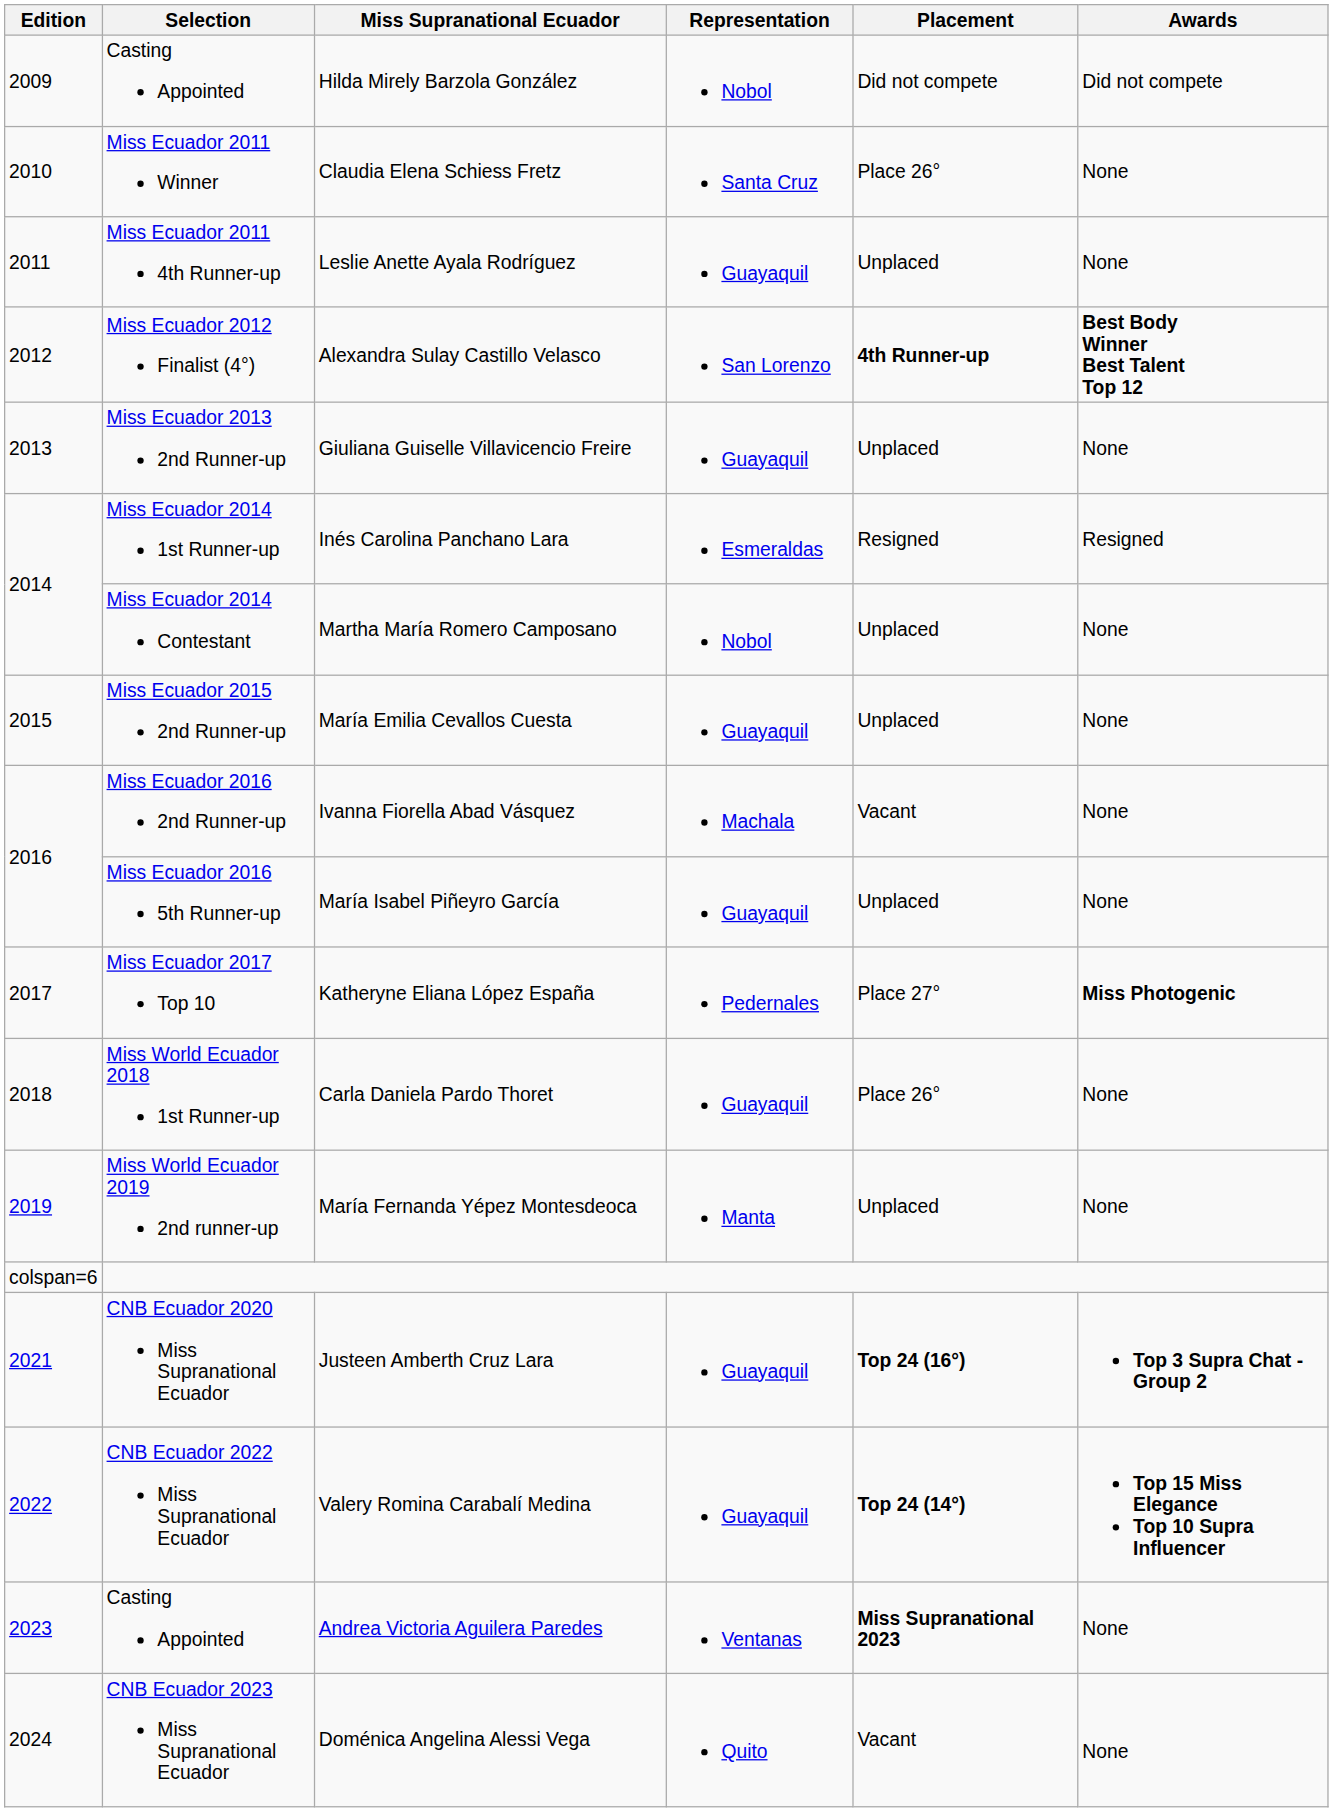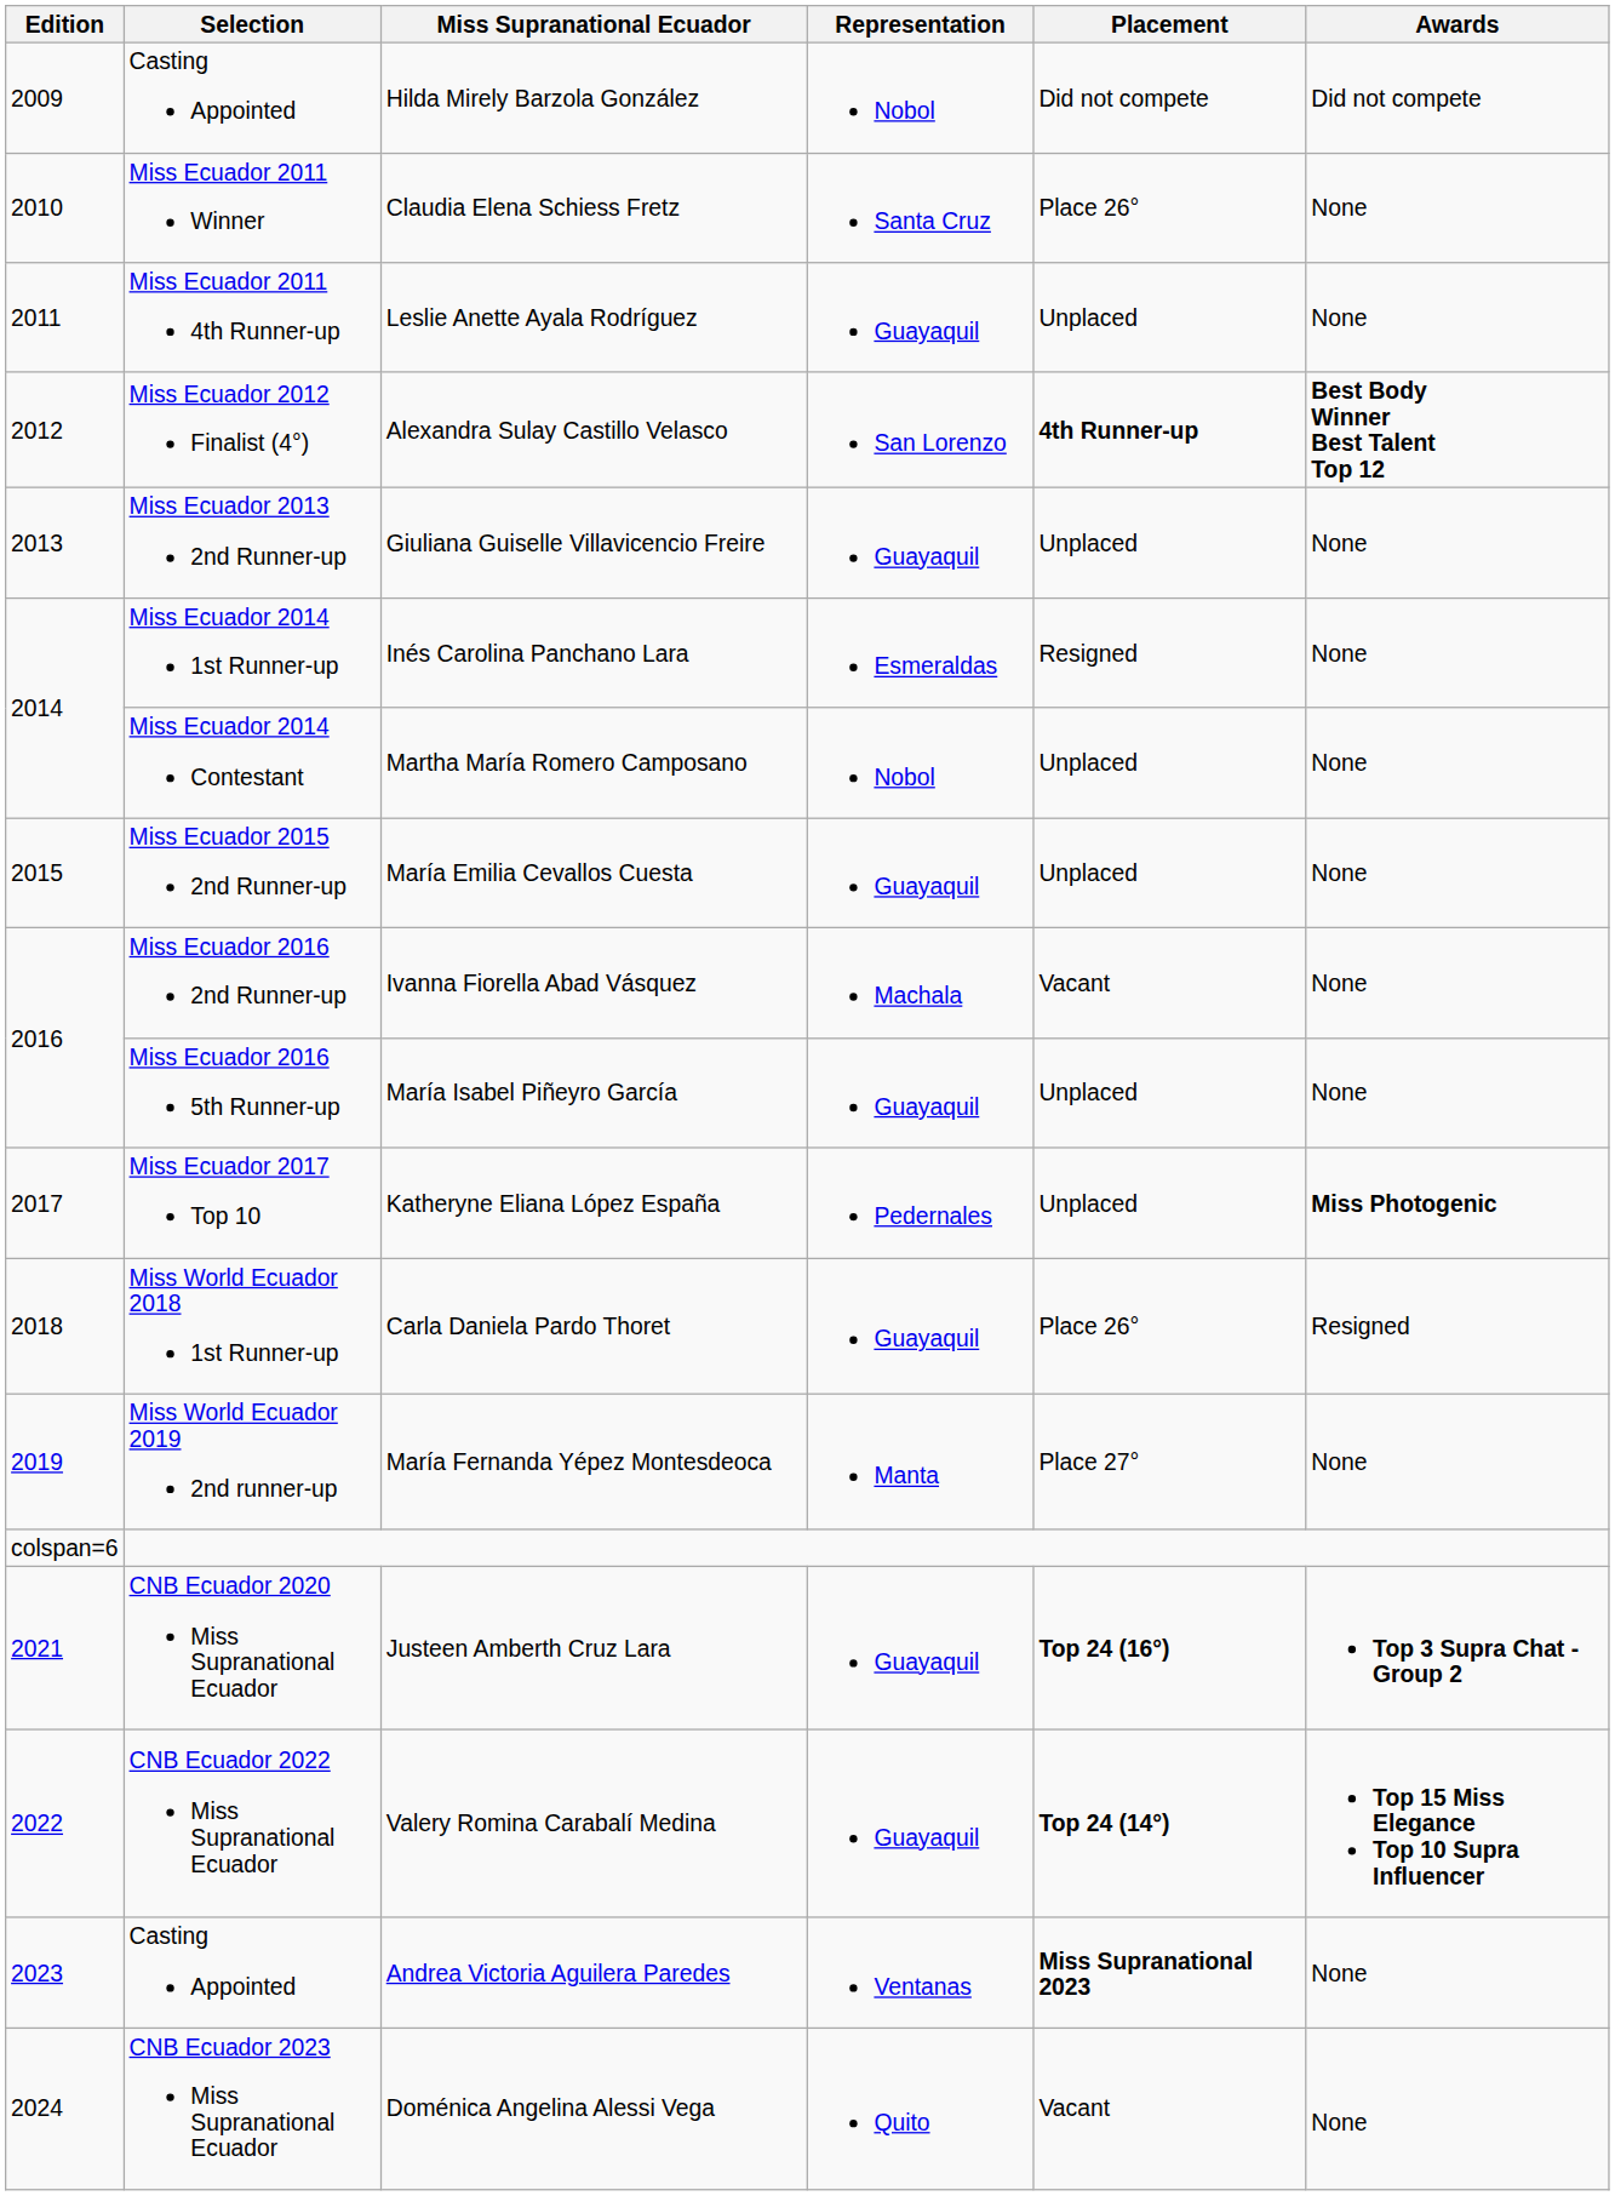Inés Carolina Panchano Lara | Awards: Resigned -> None
Katheryne Eliana López España | Placement: Place 27° -> Unplaced
Carla Daniela Pardo Thoret | Awards: None -> Resigned
María Fernanda Yépez Montesdeoca | Placement: Unplaced -> Place 27°
